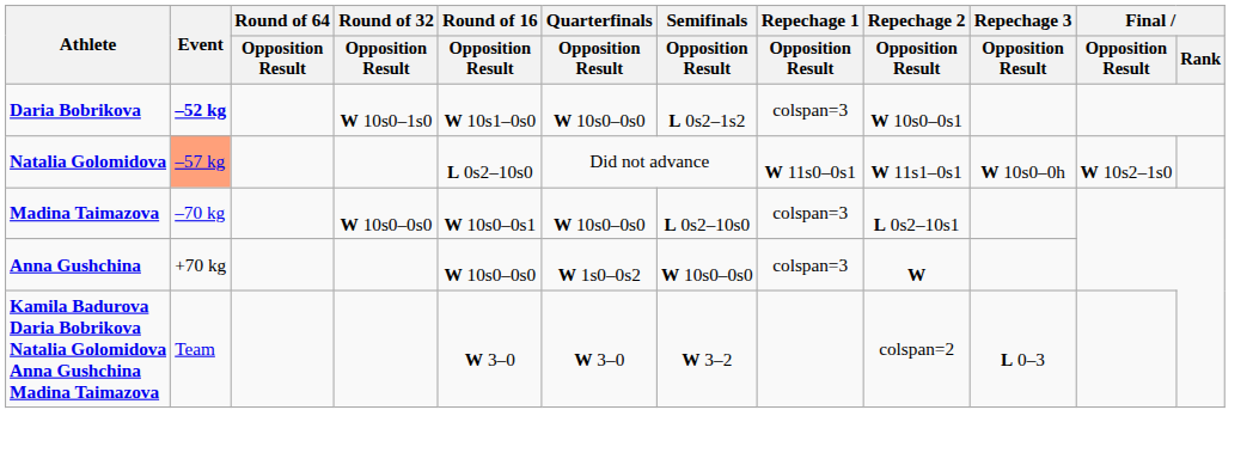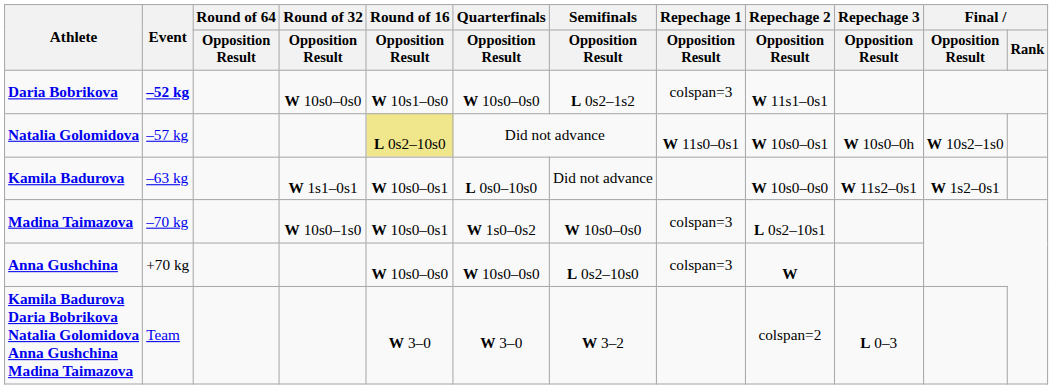Daria Bobrikova | Round of 32 / Opposition Result: W 10s0–1s0 -> W 10s0–0s0
Daria Bobrikova | Repechage 2 / Opposition Result: W 10s0–0s1 -> W 11s1–0s1
Natalia Golomidova | Event: lightsalmon background -> no background
Natalia Golomidova | Round of 16 / Opposition Result: no background -> khaki background
Natalia Golomidova | Repechage 2 / Opposition Result: W 11s1–0s1 -> W 10s0–0s1
+ row: Kamila Badurova | –63 kg | W 1s1–0s1 | W 10s0–0s1 | L 0s0–10s0 | Did not advance | W 10s0–0s0 | W 11s2–0s1 | W 1s2–0s1
Madina Taimazova | Round of 32 / Opposition Result: W 10s0–0s0 -> W 10s0–1s0
Madina Taimazova | Quarterfinals / Opposition Result: W 10s0–0s0 -> W 1s0–0s2
Madina Taimazova | Semifinals / Opposition Result: L 0s2–10s0 -> W 10s0–0s0
Anna Gushchina | Quarterfinals / Opposition Result: W 1s0–0s2 -> W 10s0–0s0
Anna Gushchina | Semifinals / Opposition Result: W 10s0–0s0 -> L 0s2–10s0
